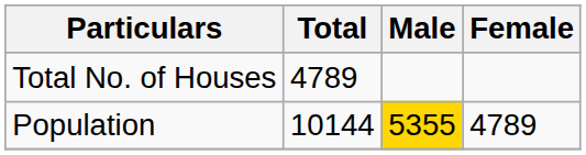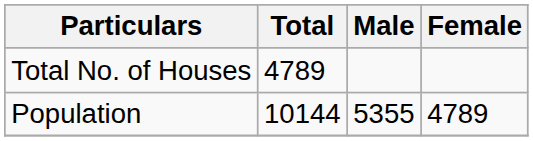Population | Male: gold background -> no background
